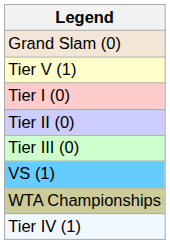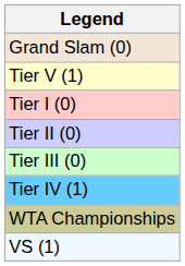row 7 | column 1: VS (1) -> Tier IV (1)
row 9 | column 1: Tier IV (1) -> VS (1)
